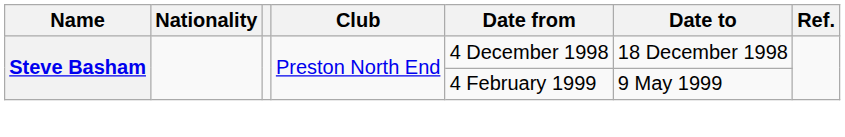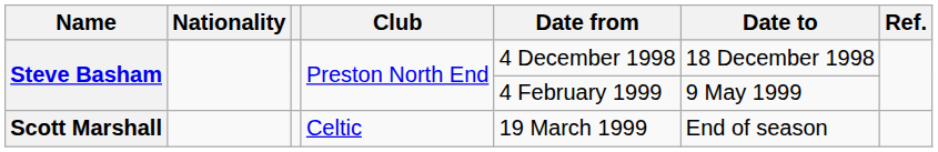+ row: Scott Marshall | Celtic | 19 March 1999 | End of season
